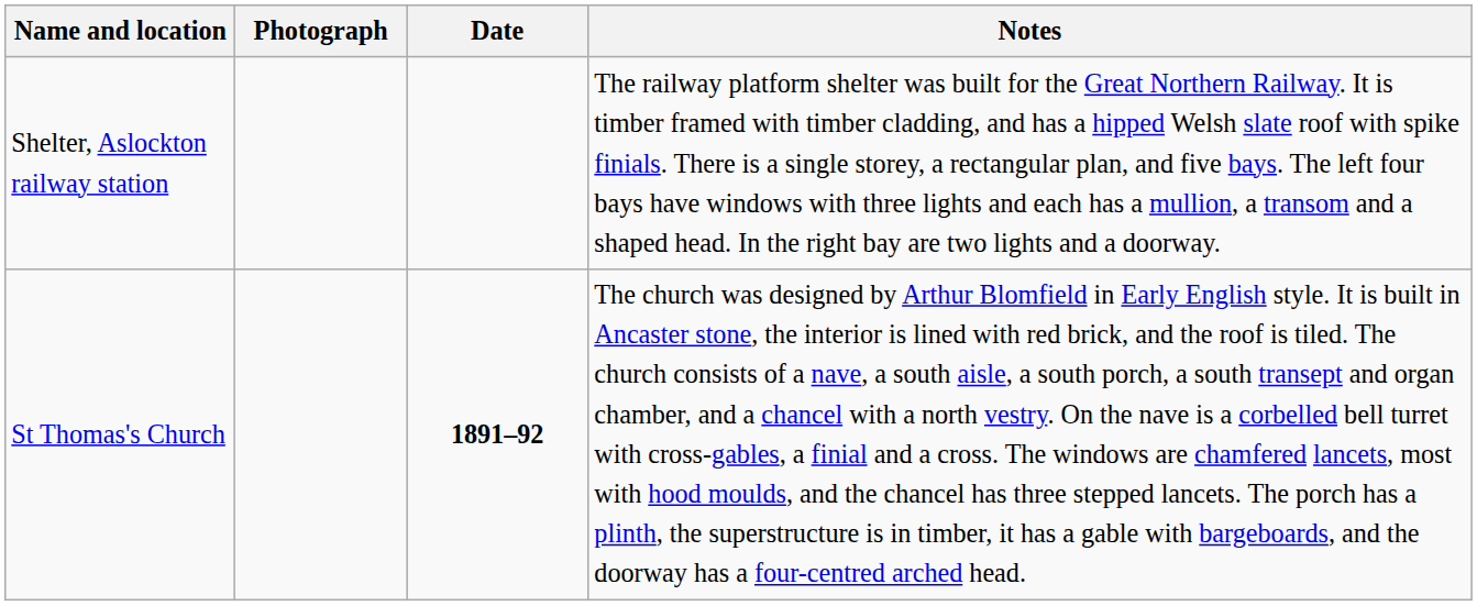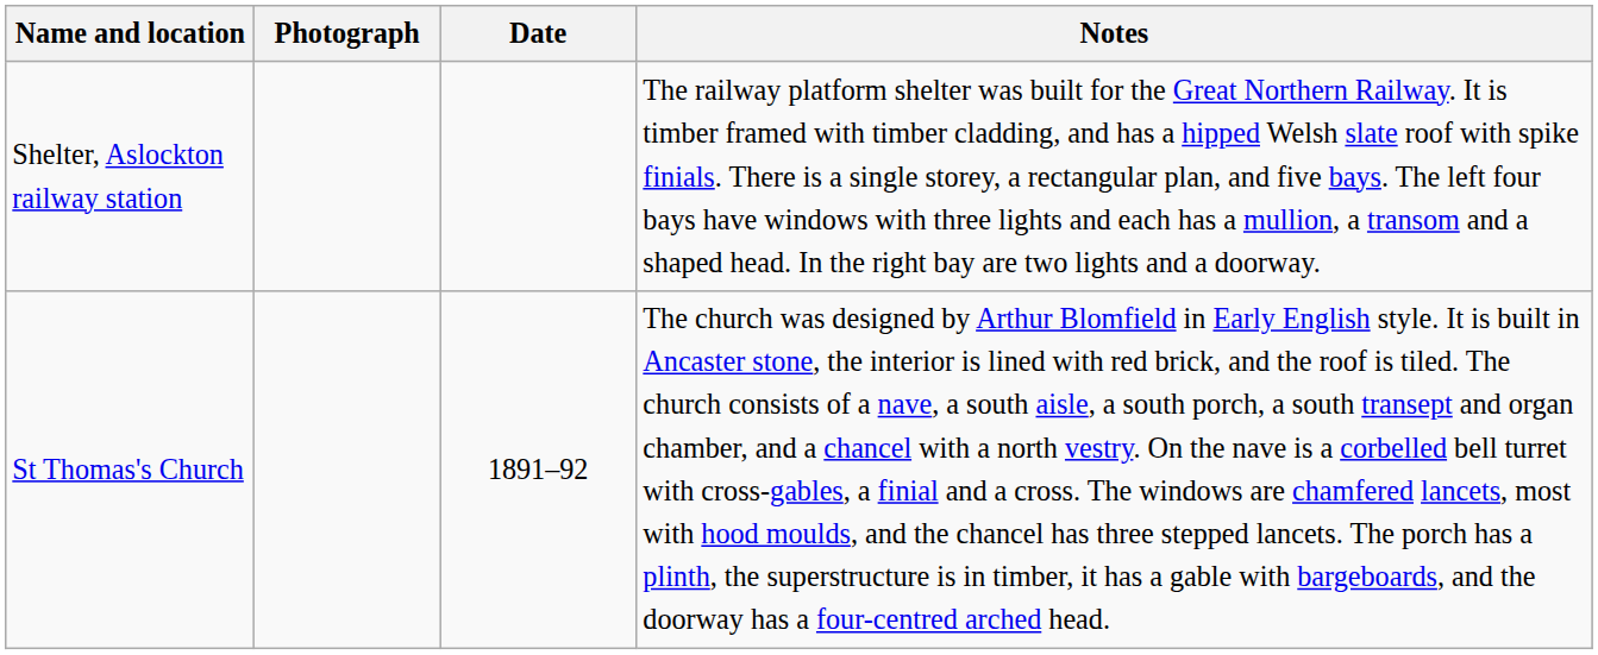St Thomas's Church | Date: bold -> normal
